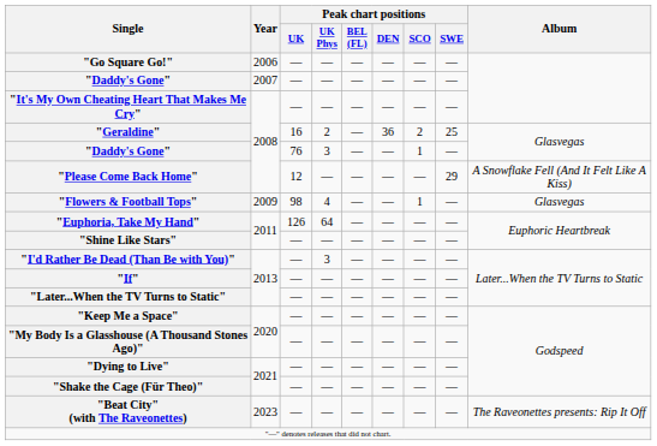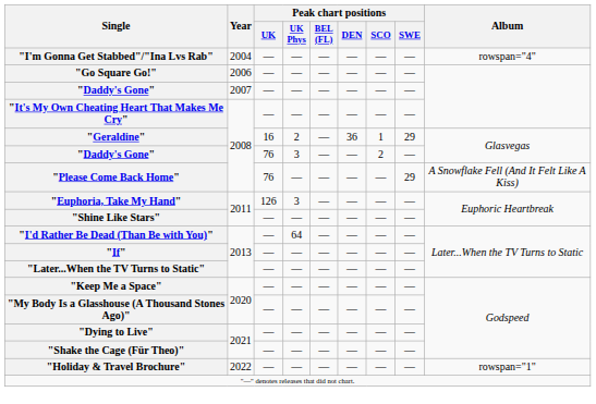+ row: "I'm Gonna Get Stabbed"/"Ina Lvs Rab" | 2004 | — | — | — | — | — | — | rowspan="4"
"Geraldine" | Peak chart positions / SCO: 2 -> 1
"Geraldine" | Peak chart positions / SWE: 25 -> 29
"Daddy's Gone" / 2008 | Peak chart positions / SCO: 1 -> 2
"Please Come Back Home" | Peak chart positions / UK: 12 -> 76
- row: "Flowers & Football Tops" | 2009 | 98 | 4 | — | — | 1 | — | Glasvegas
"Euphoria, Take My Hand" | Peak chart positions / UK Phys: 64 -> 3
"I'd Rather Be Dead (Than Be with You)" | Peak chart positions / UK Phys: 3 -> 64
+ row: "Holiday & Travel Brochure" | 2022 | — | — | — | — | — | — | rowspan="1"
- row: "Beat City" (with The Raveonettes) | 2023 | — | — | — | — | — | — | The Raveonettes presents: Rip It Off
